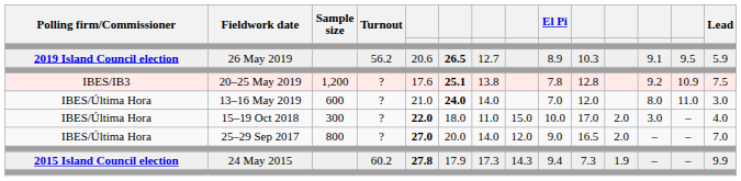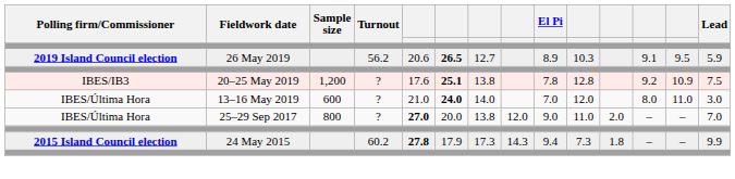- row: IBES/Última Hora | 15–19 Oct 2018 | 300 | ? | 22.0 | 18.0 | 11.0 | 15.0 | 10.0 | 17.0 | 2.0 | 3.0 | – | 4.0
25–29 Sep 2017 | column 7: 14.0 -> 13.8
25–29 Sep 2017 | column 10: 16.5 -> 11.0
24 May 2015 | column 11: 1.9 -> 1.8
